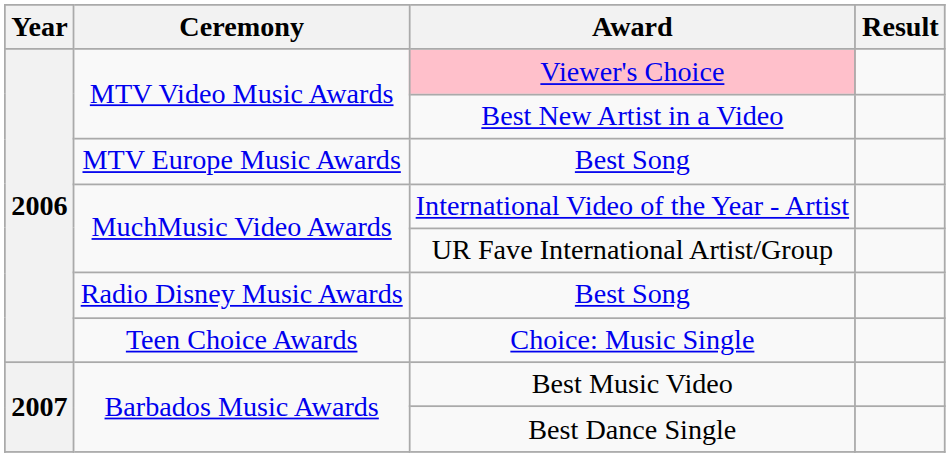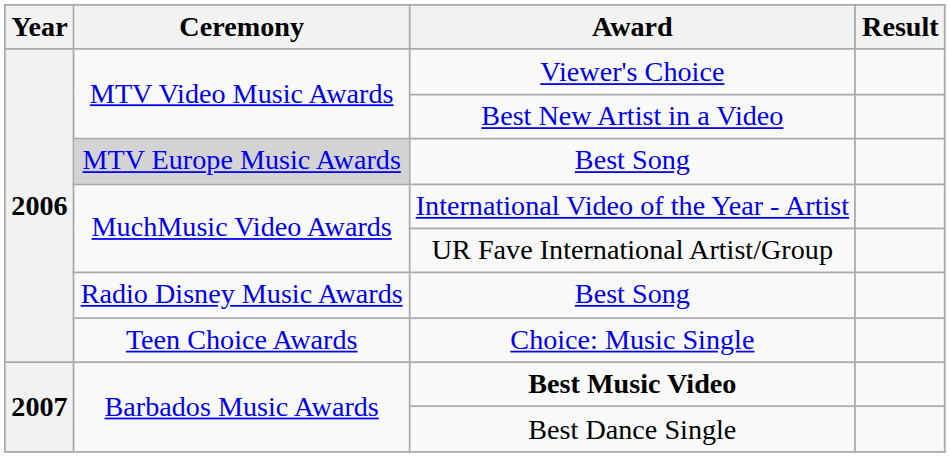Viewer's Choice | Award: pink background -> no background
MTV Europe Music Awards / Best Song | Ceremony: no background -> lightgrey background
Best Music Video | Award: normal -> bold
